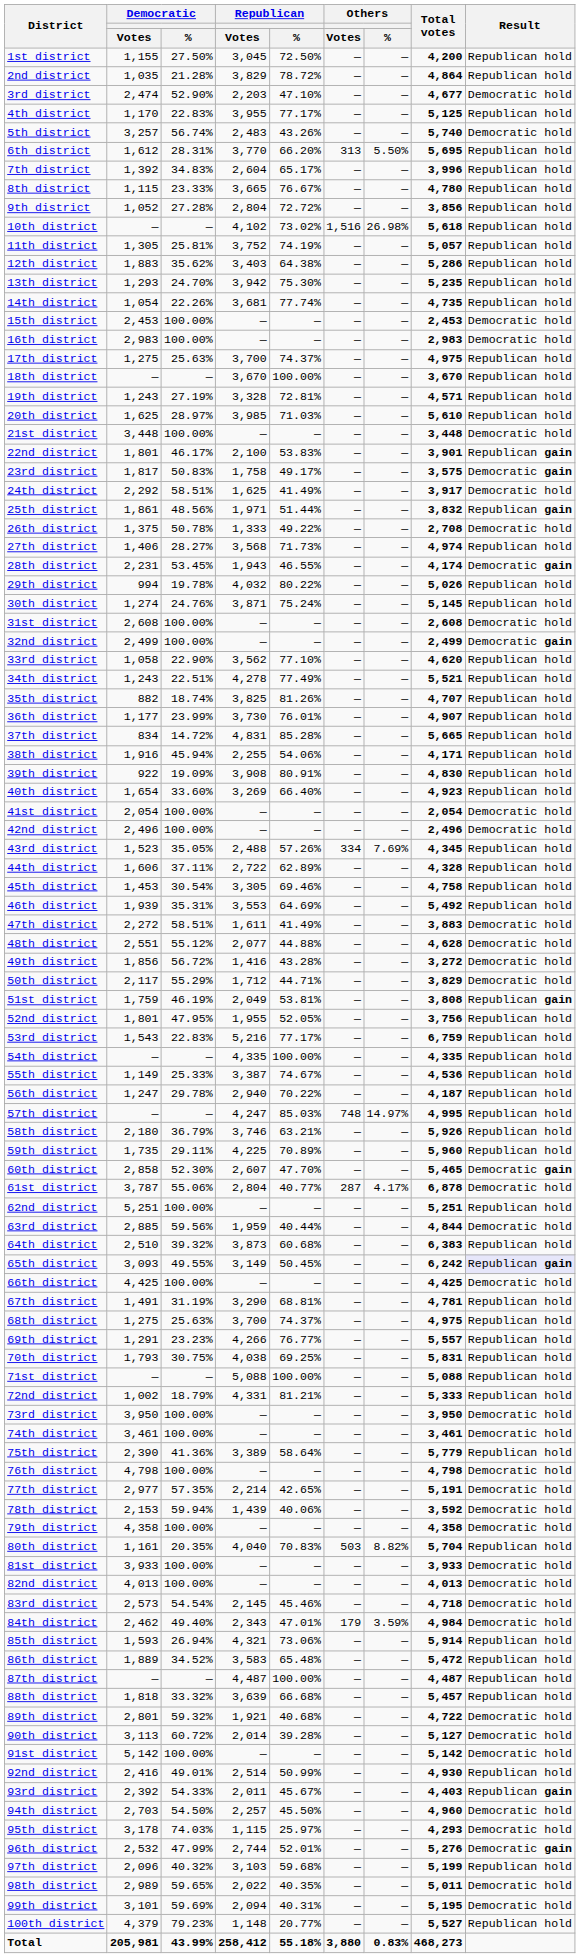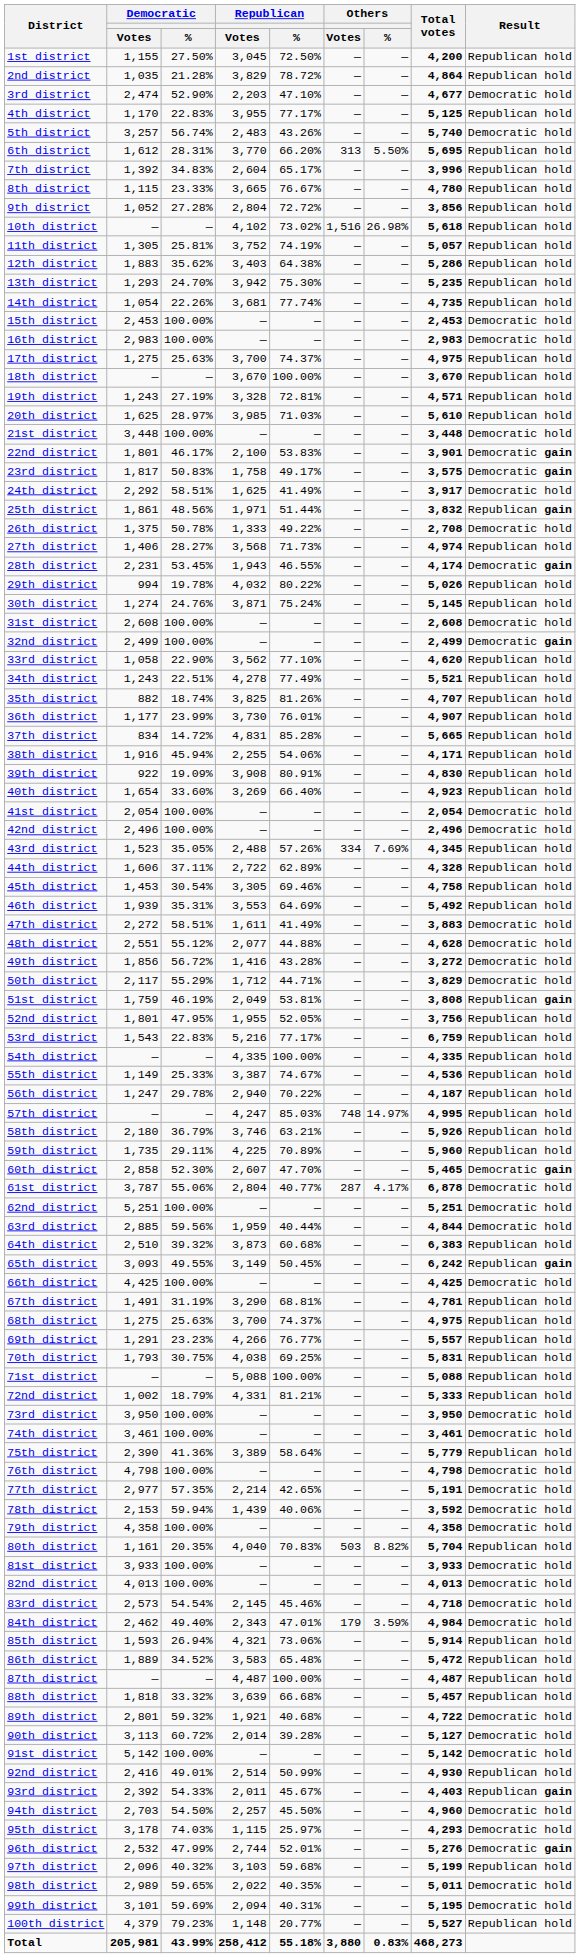22nd district | Result: Republican gain -> Democratic gain
62nd district | Result: Republican hold -> Democratic hold
65th district | Result: lavender background -> no background
